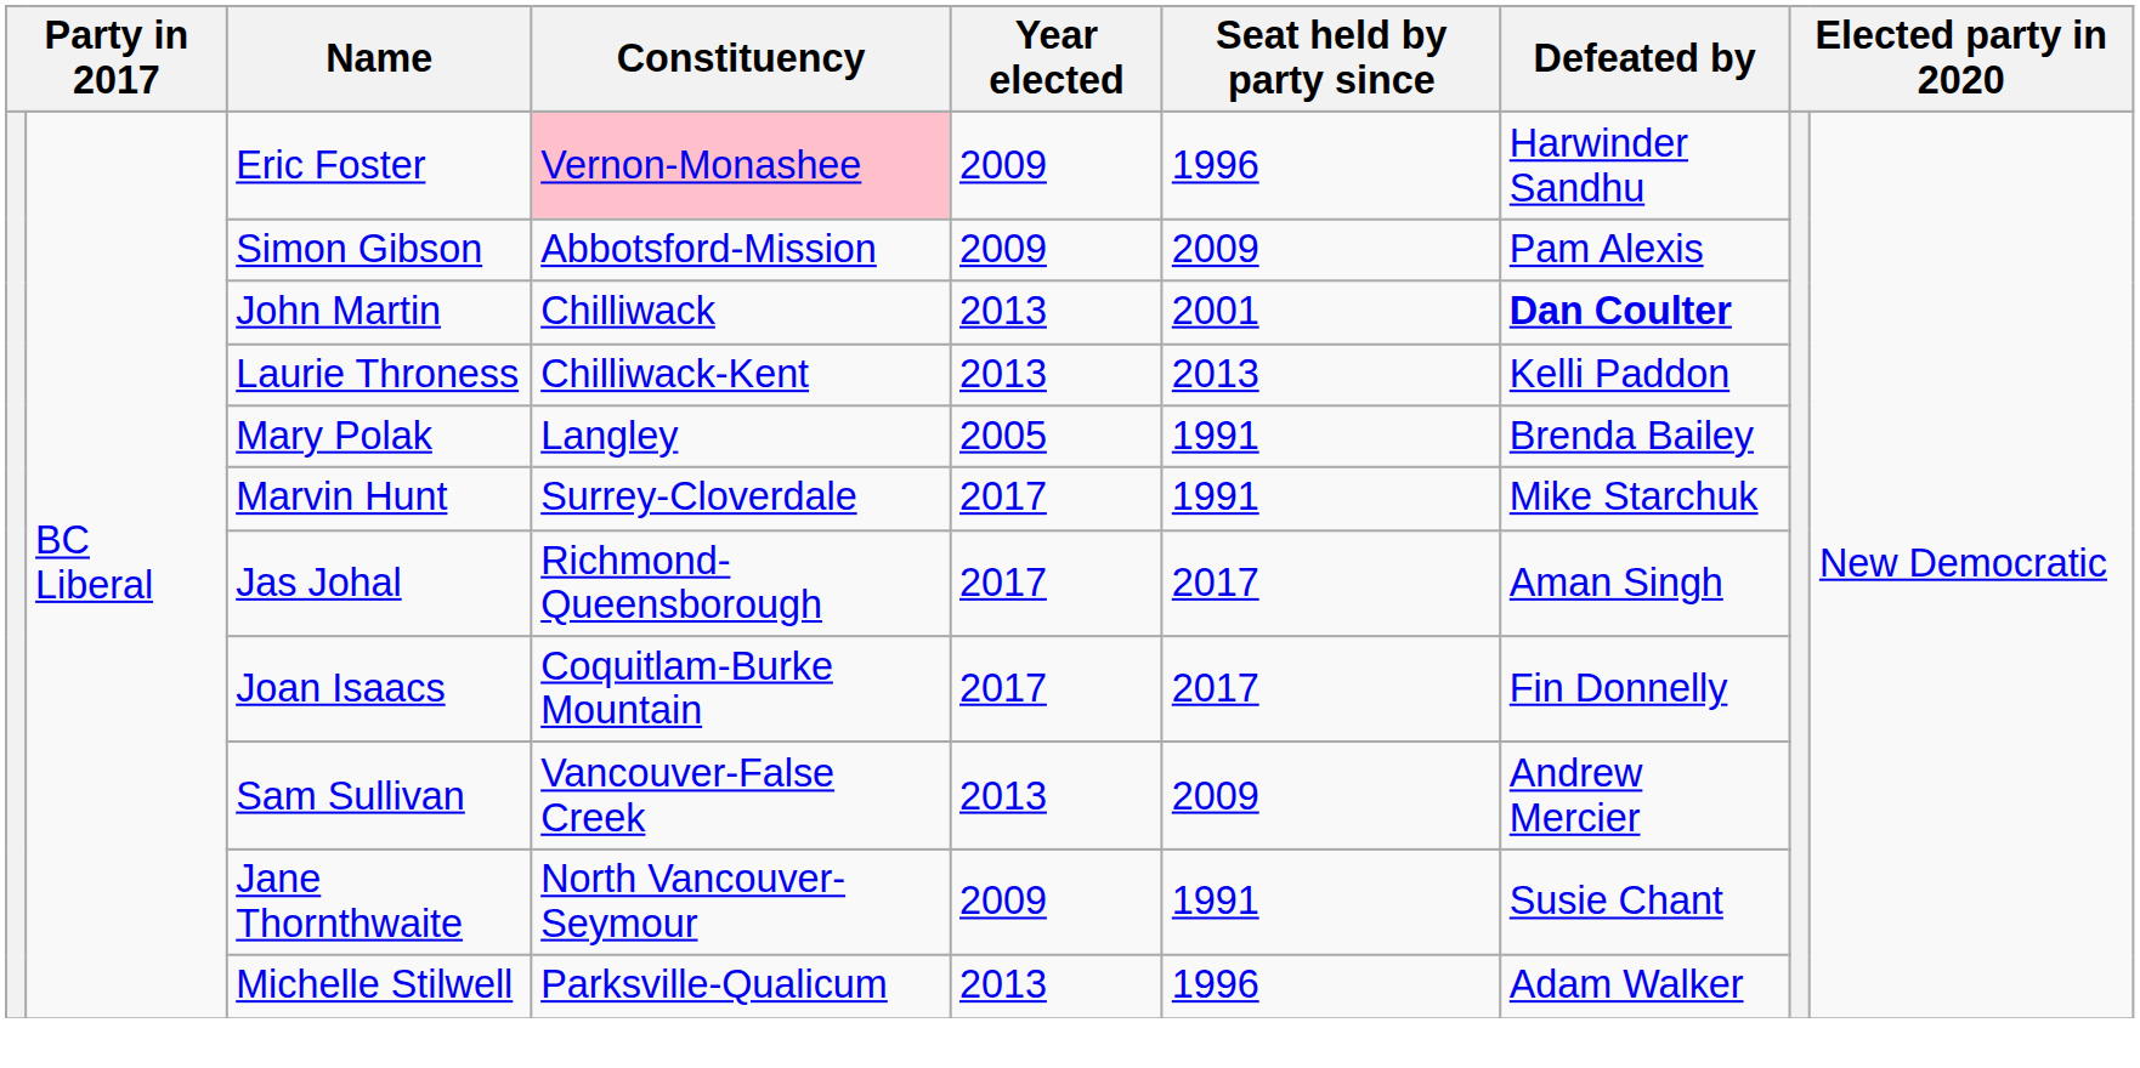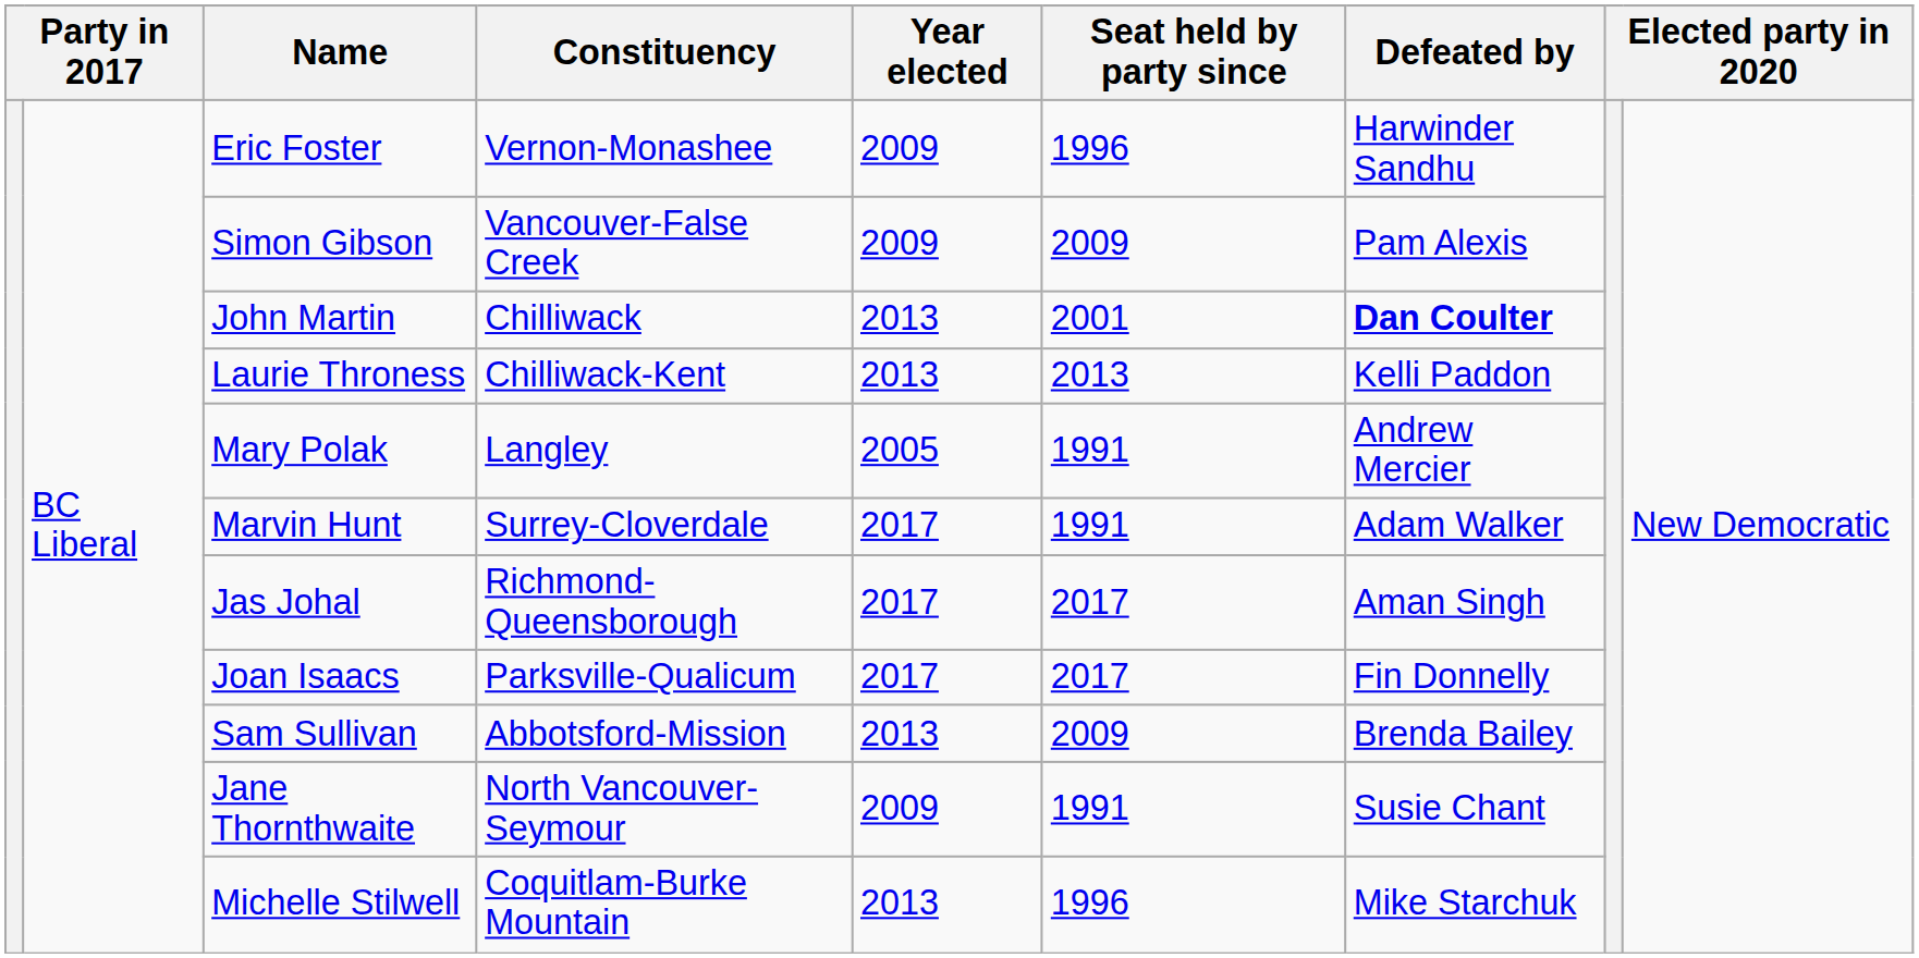Eric Foster | Constituency: pink background -> no background
Simon Gibson | Constituency: Abbotsford-Mission -> Vancouver-False Creek
Mary Polak | Defeated by: Brenda Bailey -> Andrew Mercier
Marvin Hunt | Defeated by: Mike Starchuk -> Adam Walker
Joan Isaacs | Constituency: Coquitlam-Burke Mountain -> Parksville-Qualicum
Sam Sullivan | Constituency: Vancouver-False Creek -> Abbotsford-Mission
Sam Sullivan | Defeated by: Andrew Mercier -> Brenda Bailey
Michelle Stilwell | Constituency: Parksville-Qualicum -> Coquitlam-Burke Mountain
Michelle Stilwell | Defeated by: Adam Walker -> Mike Starchuk
